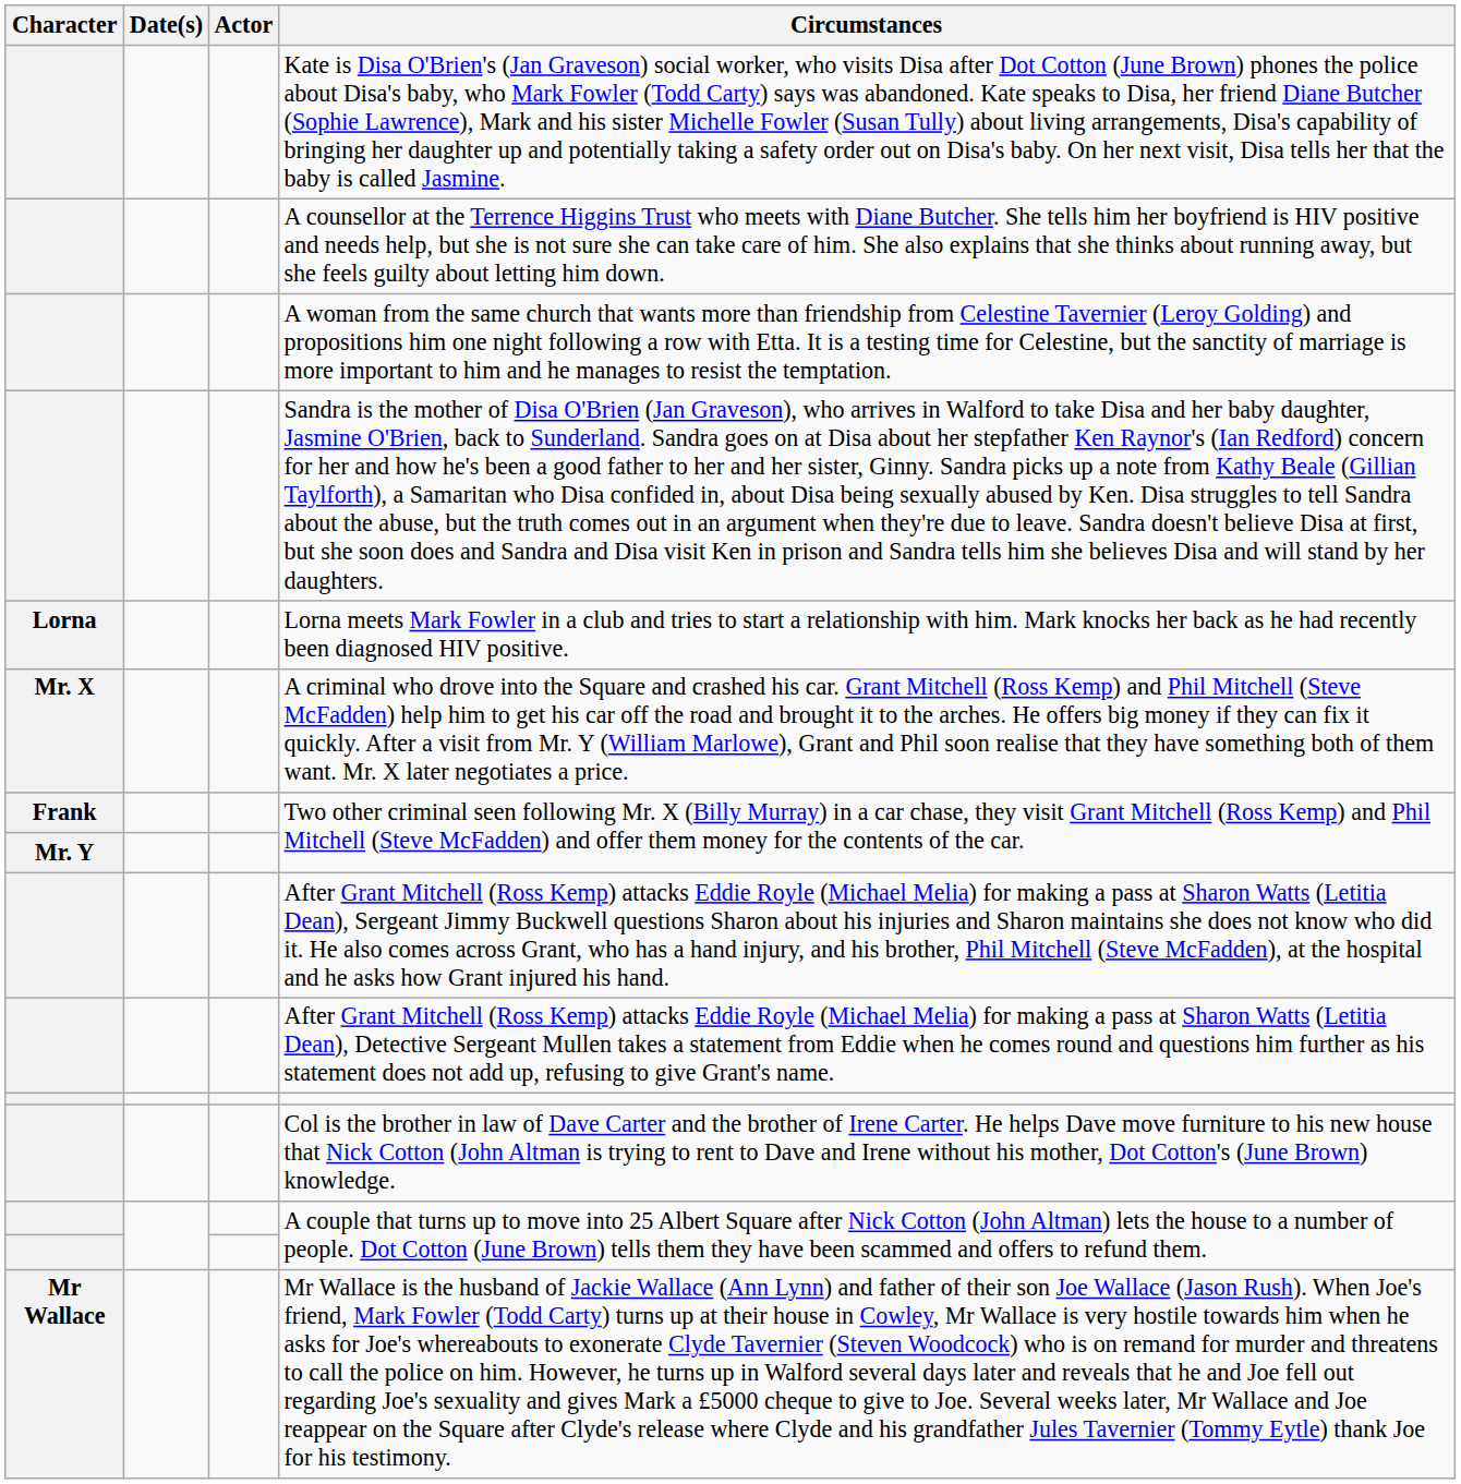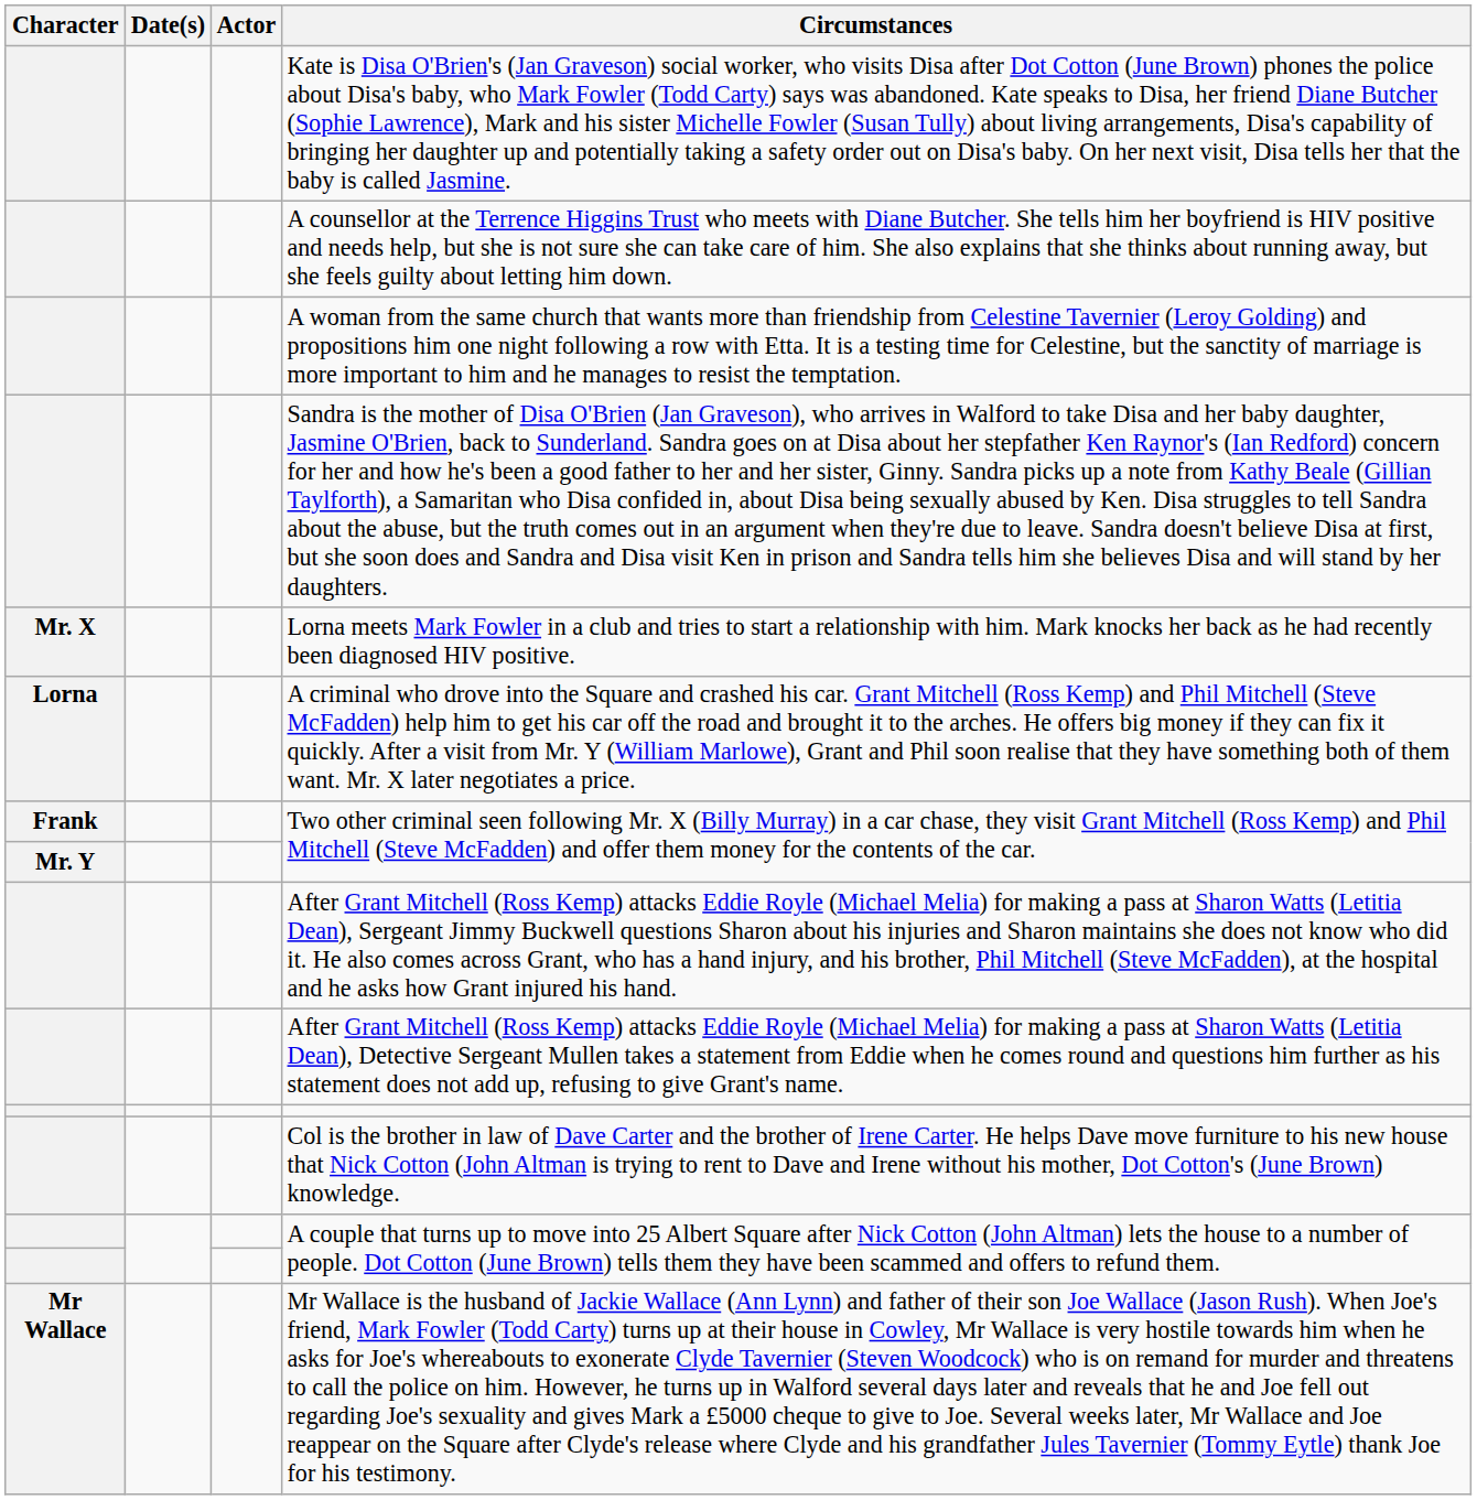row 6 | Character: Lorna -> Mr. X
row 7 | Character: Mr. X -> Lorna
